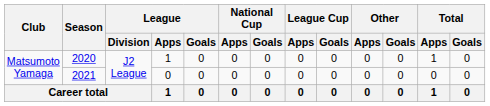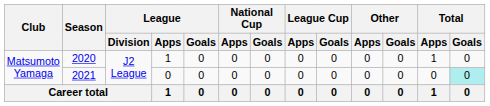2021 | Total / Goals: no background -> paleturquoise background
